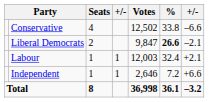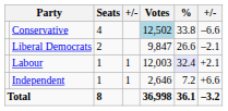Conservative | Votes: no background -> lightblue background
Liberal Democrats | %: bold -> normal
Labour | %: no background -> lavender background
